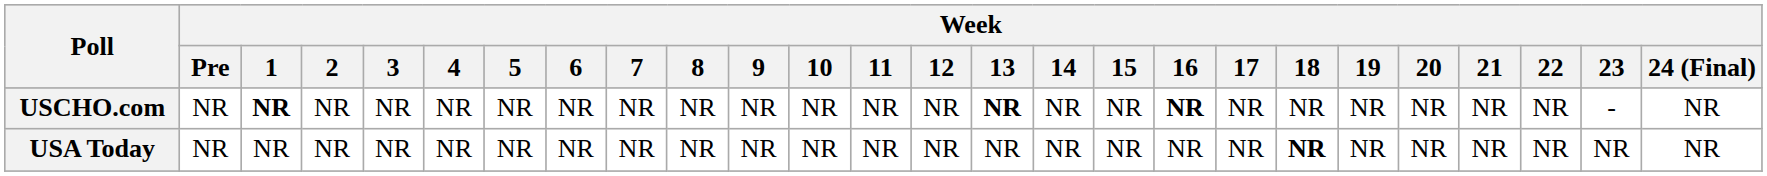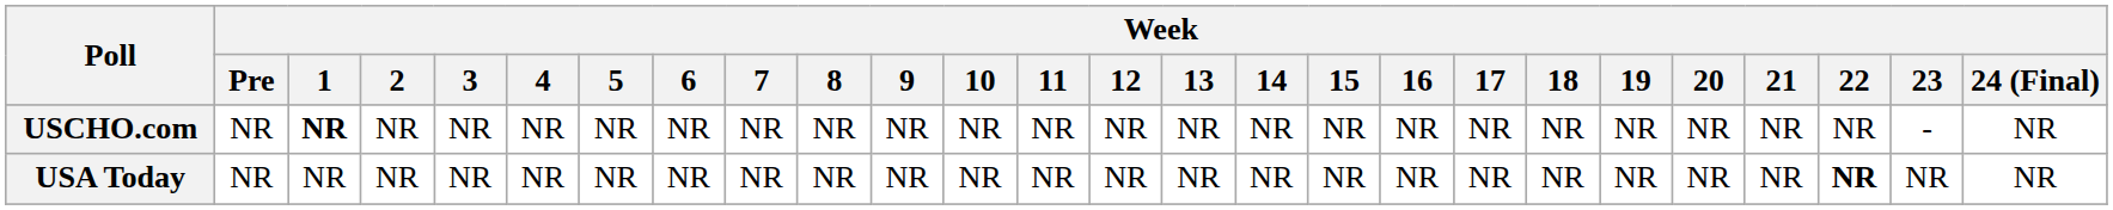USCHO.com | Week / 13: bold -> normal
USCHO.com | Week / 16: bold -> normal
USA Today | Week / 18: bold -> normal
USA Today | Week / 22: normal -> bold
